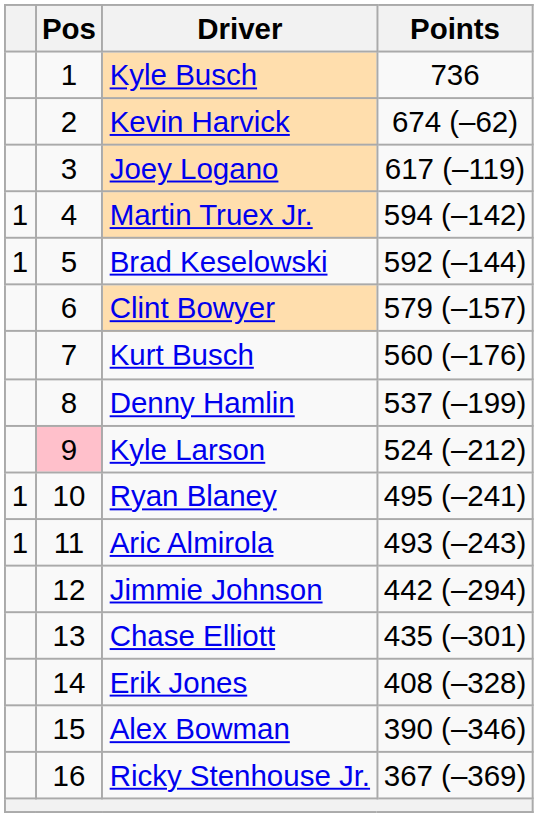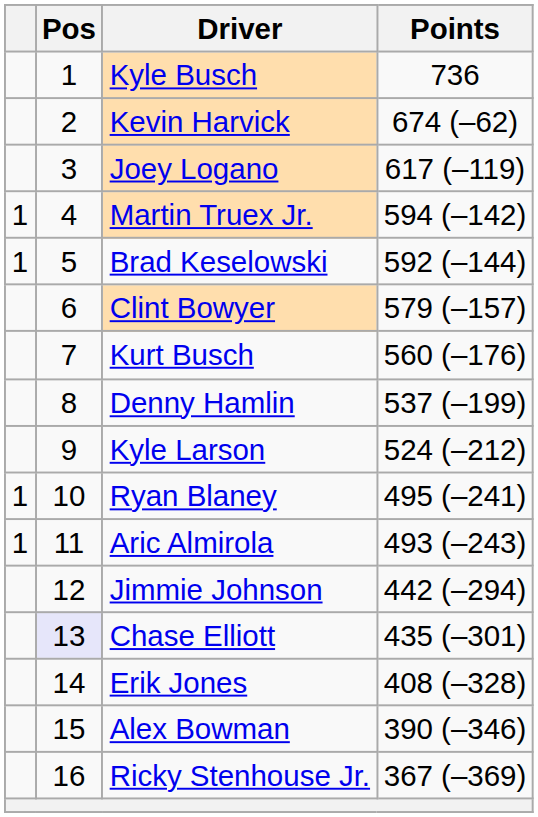Kyle Larson | Pos: pink background -> no background
Chase Elliott | Pos: no background -> lavender background
